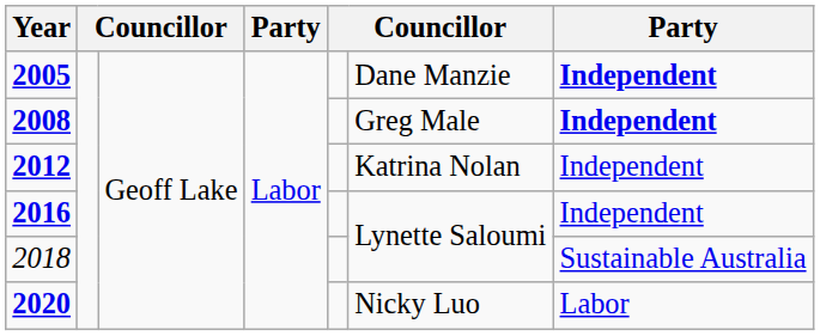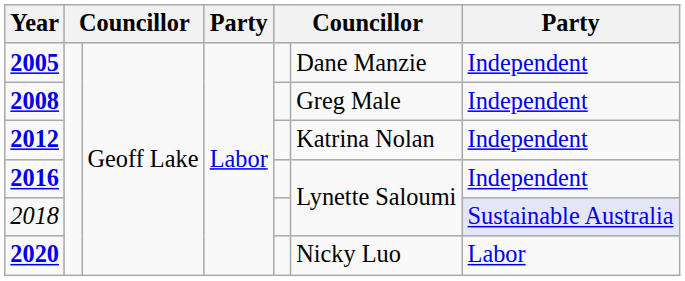2005 | column 7: bold -> normal
2008 | column 7: bold -> normal
2018 | column 7: no background -> lavender background
